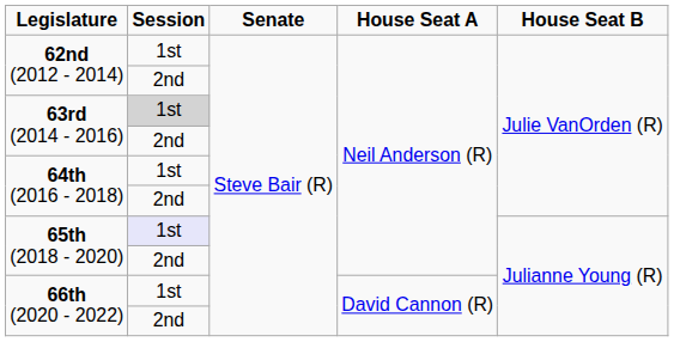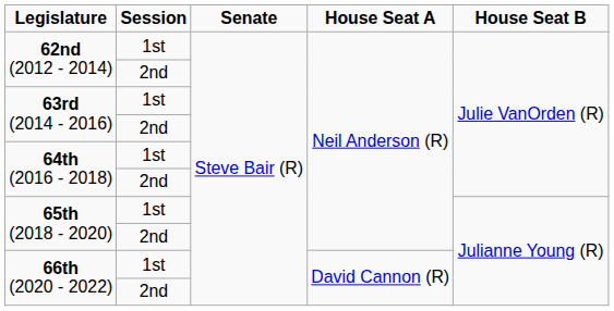63rd (2014 - 2016) / 1st | Session: lightgrey background -> no background
65th (2018 - 2020) / 1st | Session: lavender background -> no background
